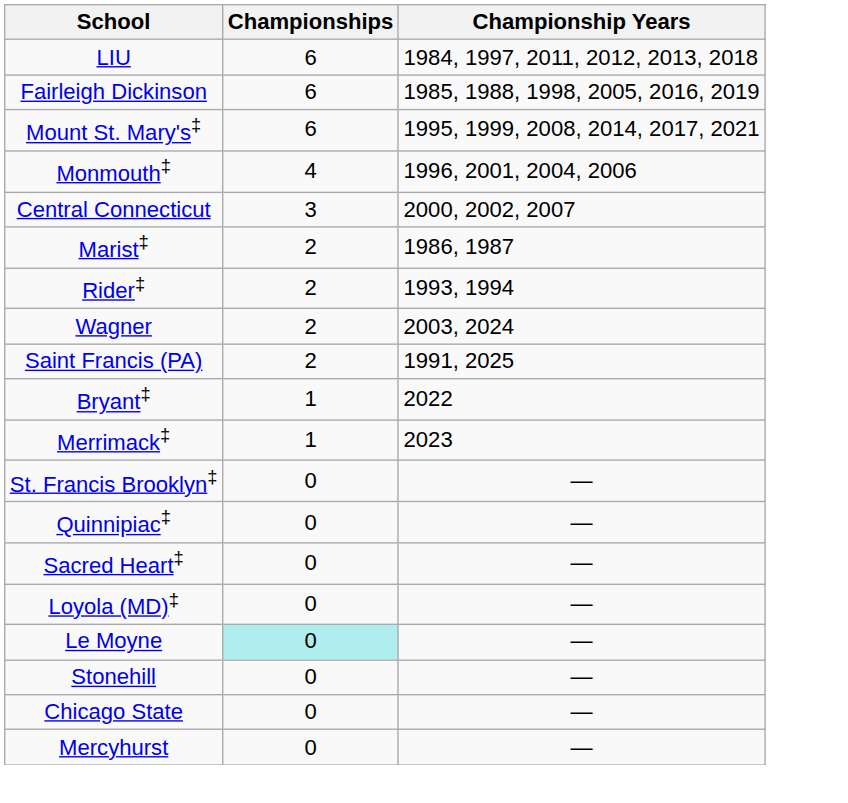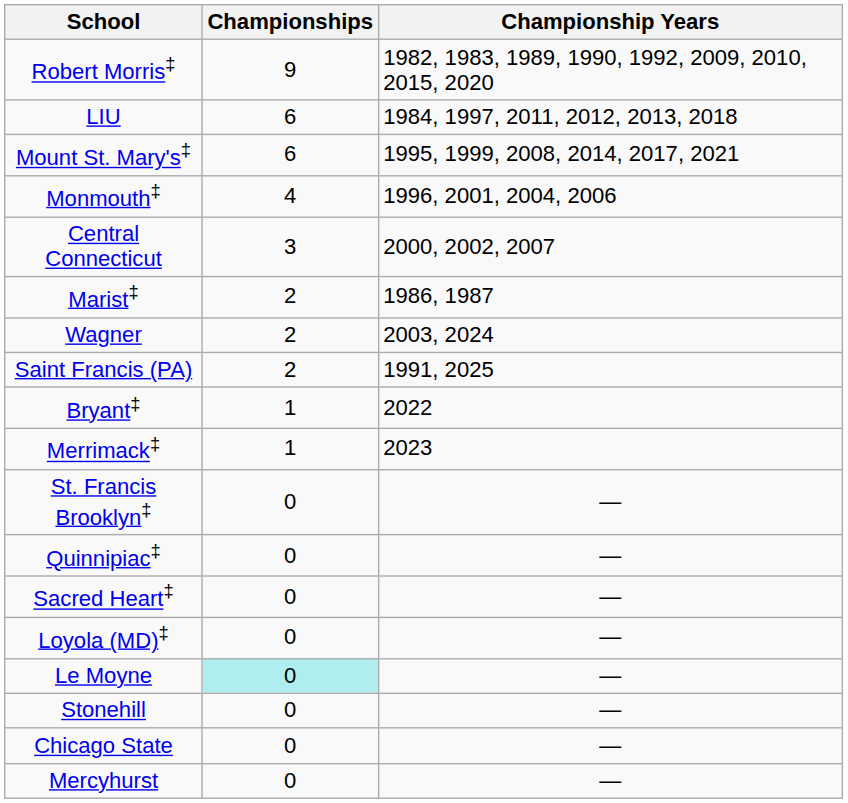+ row: Robert Morris‡ | 9 | 1982, 1983, 1989, 1990, 1992, 2009, 2010, 2015, 2020
- row: Fairleigh Dickinson | 6 | 1985, 1988, 1998, 2005, 2016, 2019
- row: Rider‡ | 2 | 1993, 1994
